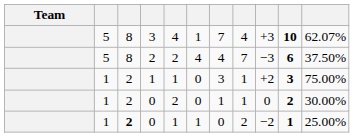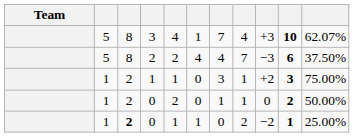row 5 | column 11: 30.00% -> 50.00%
